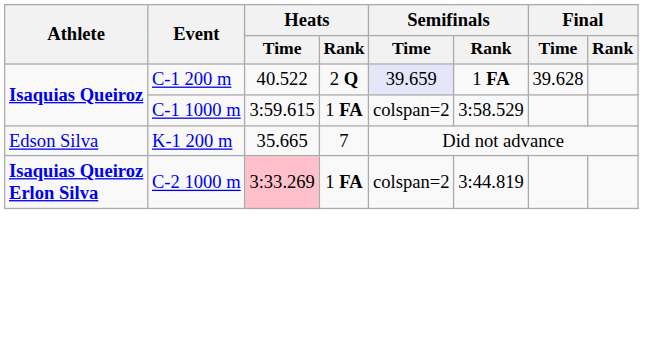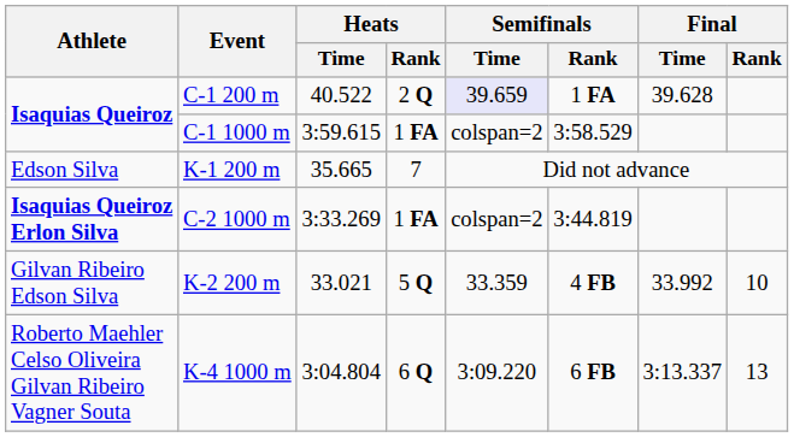C-2 1000 m | Heats / Time: pink background -> no background
+ row: Gilvan Ribeiro Edson Silva | K-2 200 m | 33.021 | 5 Q | 33.359 | 4 FB | 33.992 | 10
+ row: Roberto Maehler Celso Oliveira Gilvan Ribeiro Vagner Souta | K-4 1000 m | 3:04.804 | 6 Q | 3:09.220 | 6 FB | 3:13.337 | 13
